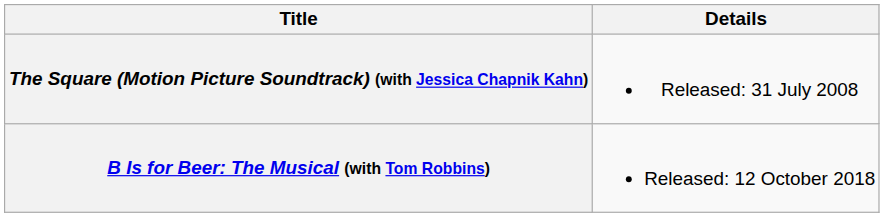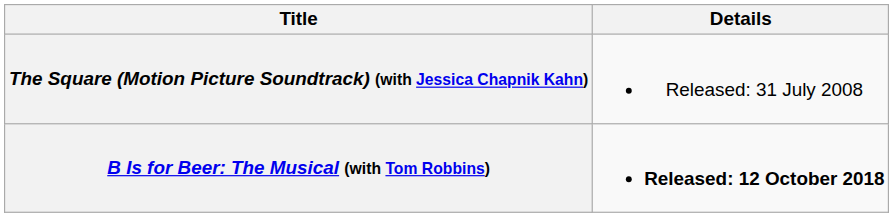B Is for Beer: The Musical (with Tom Robbins) | Details: normal -> bold
